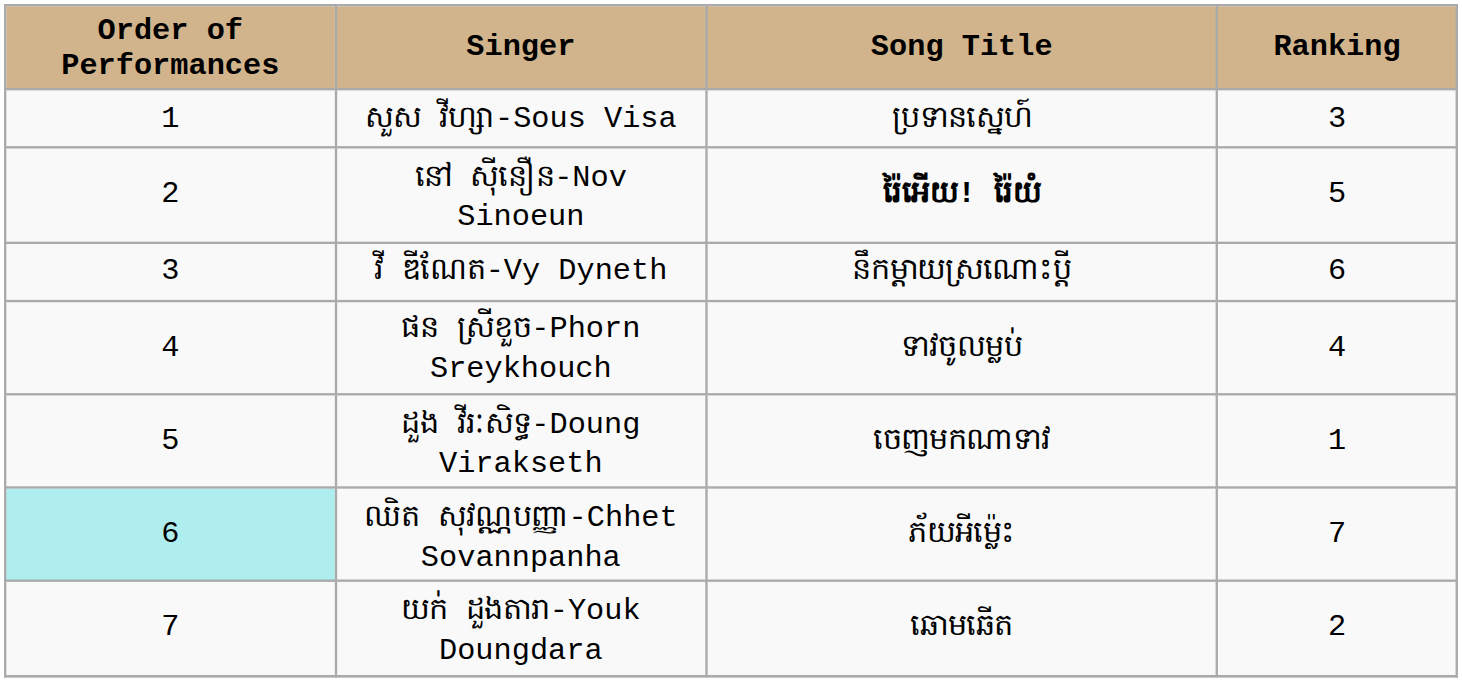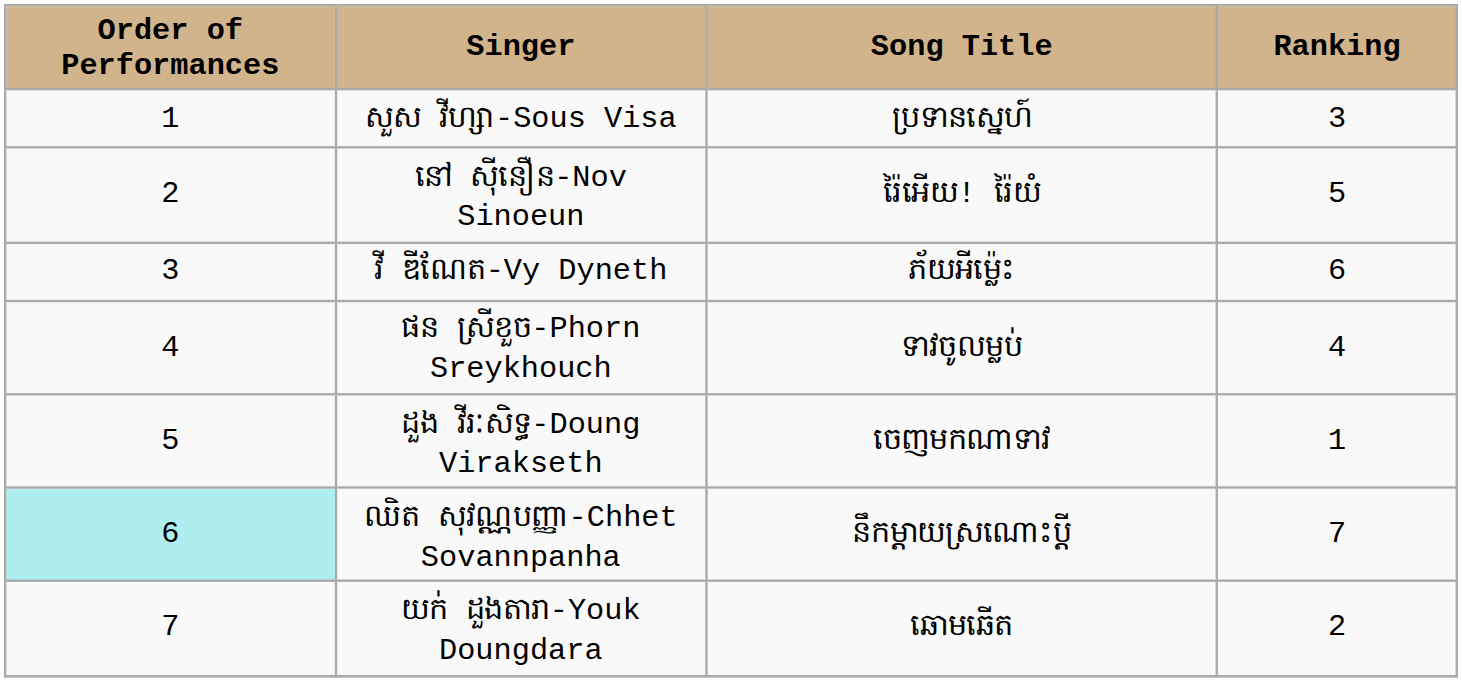នៅ ស៊ីនឿន-Nov Sinoeun | Song Title: bold -> normal
វី ឌីណែត-Vy Dyneth | Song Title: នឹកម្ដាយស្រណោះប្តី -> ភ័យអីម៉្លេះ
ឈិត សុវណ្ណបញ្ញា-Chhet Sovannpanha | Song Title: ភ័យអីម៉្លេះ -> នឹកម្ដាយស្រណោះប្តី
